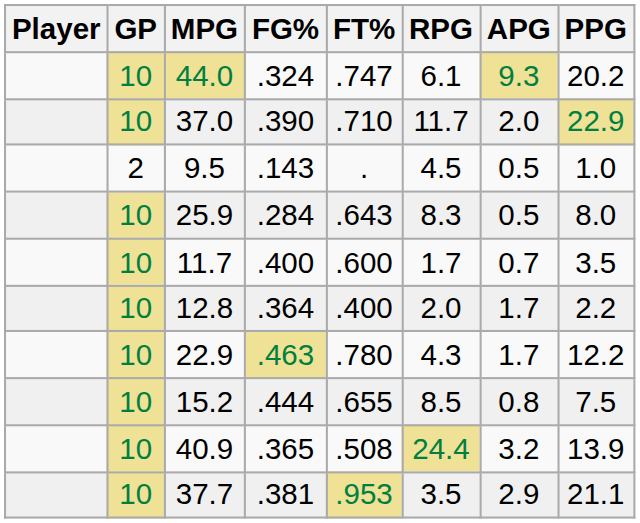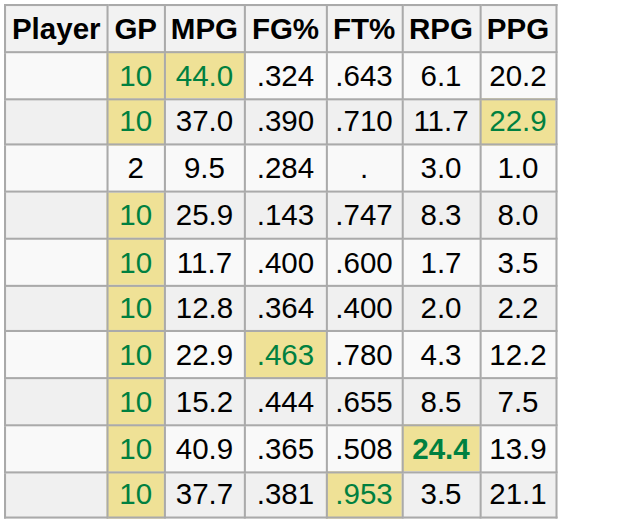- column: APG | 9.3 | 2.0 | 0.5 | 0.5 | 0.7 | 1.7 | 1.7 | 0.8 | 3.2 | 2.9
44.0 | FT%: .747 -> .643
9.5 | FG%: .143 -> .284
9.5 | RPG: 4.5 -> 3.0
25.9 | FG%: .284 -> .143
25.9 | FT%: .643 -> .747
40.9 | RPG: normal -> bold
